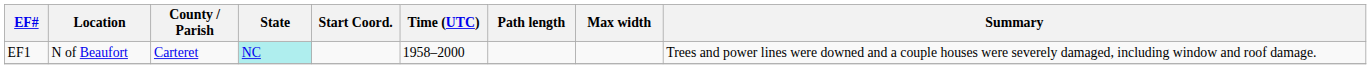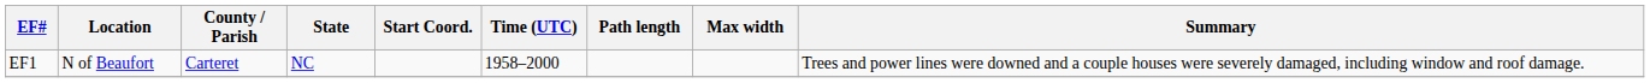EF1 | State: paleturquoise background -> no background
